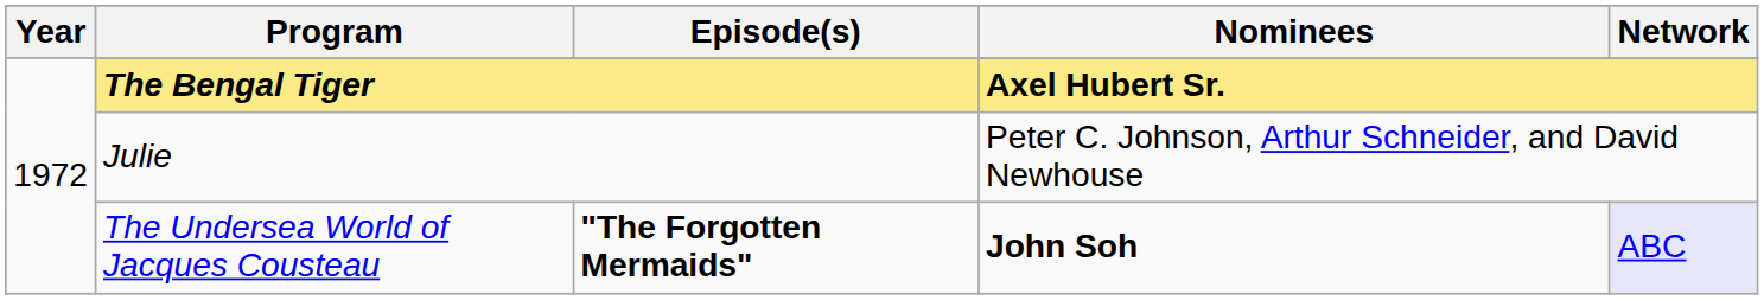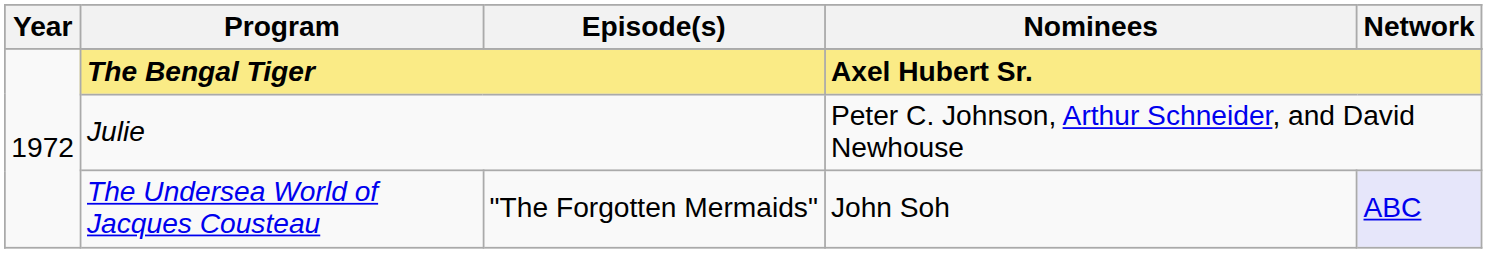The Undersea World of Jacques Cousteau | Episode(s): bold -> normal
The Undersea World of Jacques Cousteau | Nominees: bold -> normal
